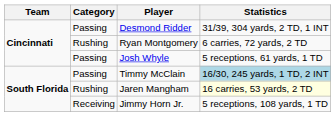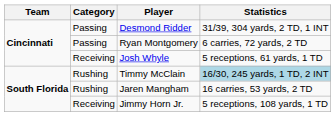Ryan Montgomery | Category: Rushing -> Passing
Josh Whyle | Category: Passing -> Receiving
Timmy McClain | Category: Passing -> Rushing
Jaren Mangham | Statistics: lightyellow background -> no background
